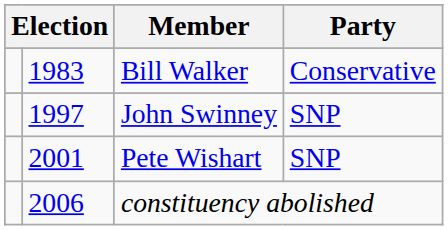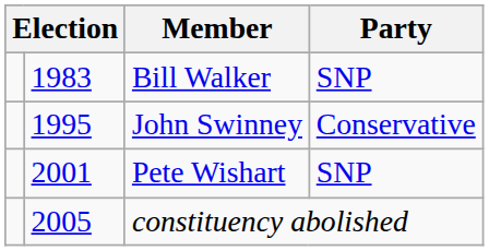Bill Walker | Party: Conservative -> SNP
John Swinney | column 2: 1997 -> 1995
John Swinney | Party: SNP -> Conservative
constituency abolished | column 2: 2006 -> 2005
